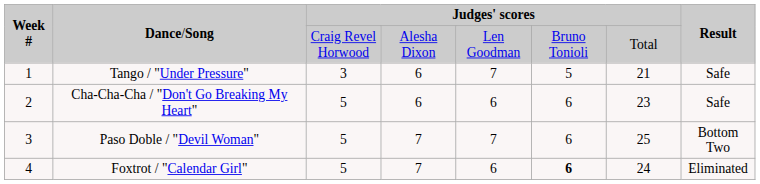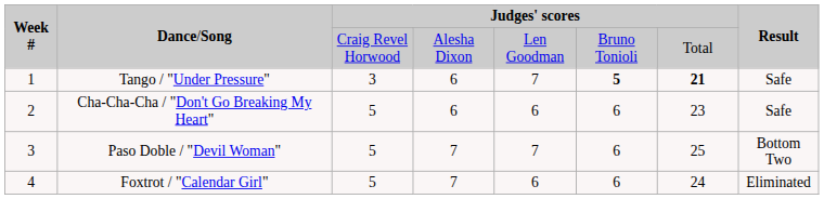Tango / "Under Pressure" | column 6: normal -> bold
Tango / "Under Pressure" | column 7: normal -> bold
Foxtrot / "Calendar Girl" | column 6: bold -> normal
